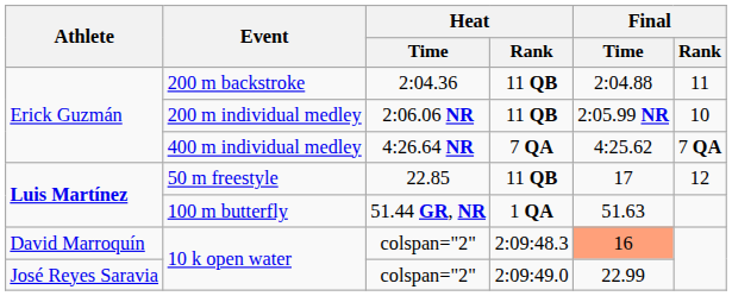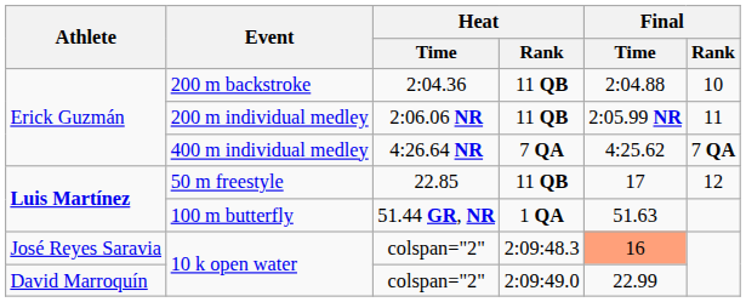200 m backstroke | Final / Rank: 11 -> 10
200 m individual medley | Final / Rank: 10 -> 11
10 k open water / 2:09:48.3 | Athlete: David Marroquín -> José Reyes Saravia
10 k open water / 2:09:49.0 | Athlete: José Reyes Saravia -> David Marroquín
